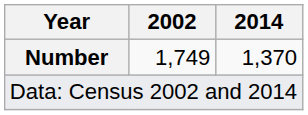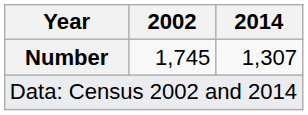Number | 2002: 1,749 -> 1,745
Number | 2014: 1,370 -> 1,307
